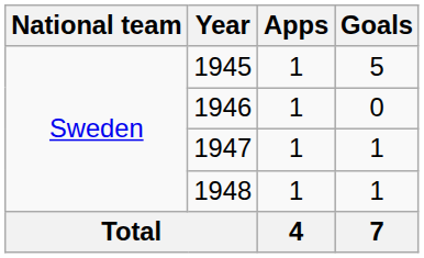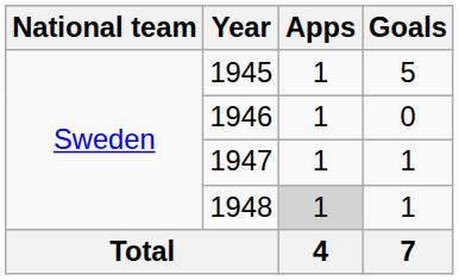1948 | Apps: no background -> lightgrey background
